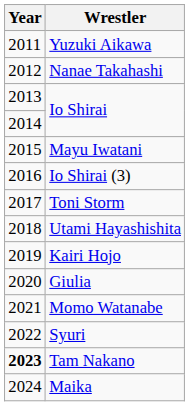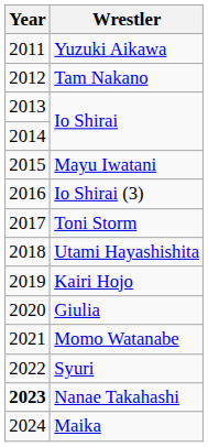row 3 | Wrestler: Nanae Takahashi -> Tam Nakano
row 14 | Wrestler: Tam Nakano -> Nanae Takahashi
